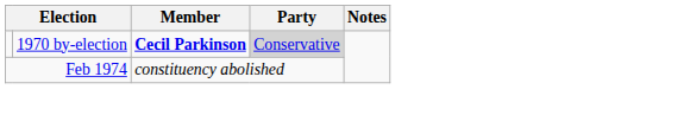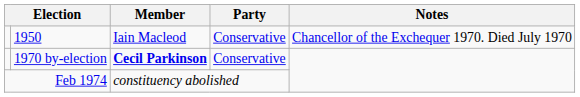+ row: 1950 | Iain Macleod | Conservative | Chancellor of the Exchequer 1970. Died July 1970
1970 by-election | Party: lightgrey background -> no background
